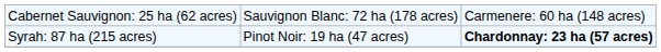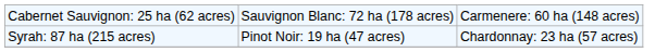Syrah: 87 ha (215 acres) | column 3: bold -> normal
